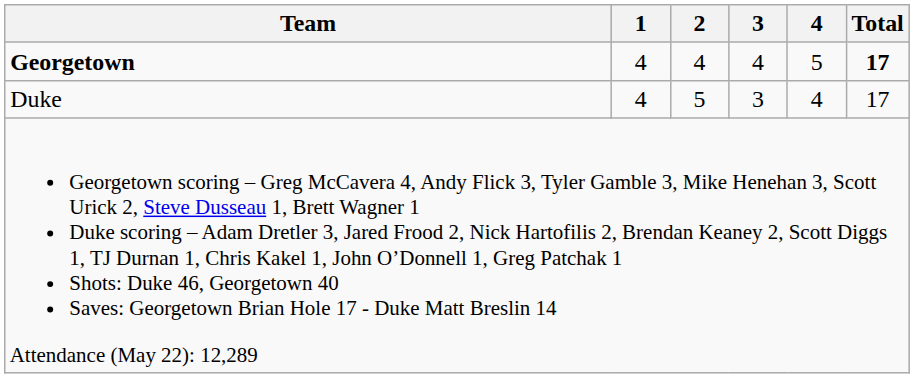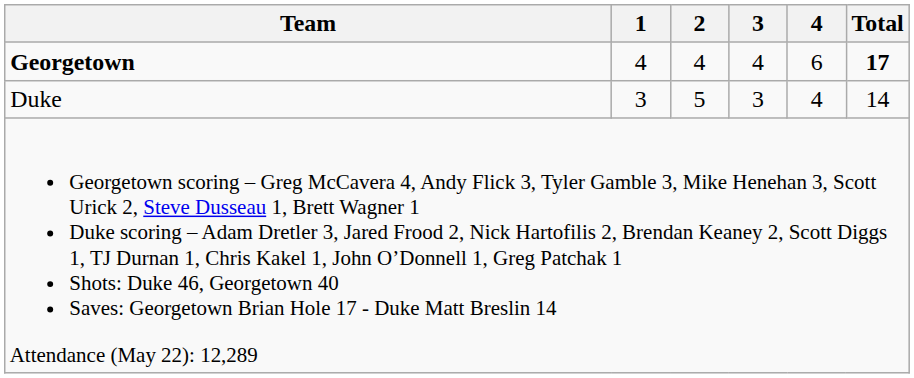Georgetown | 4: 5 -> 6
Duke | 1: 4 -> 3
Duke | Total: 17 -> 14
